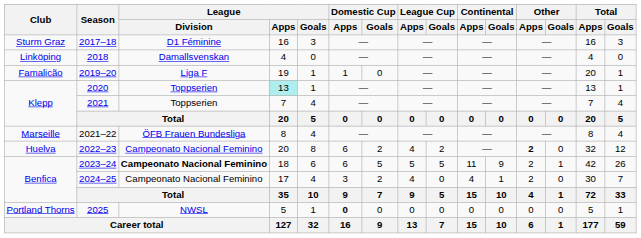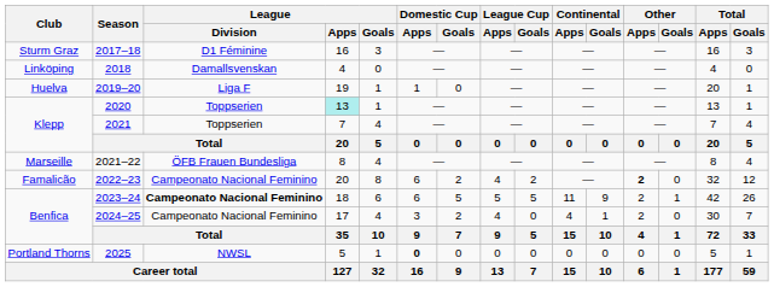2019–20 | Club: Famalicão -> Huelva
2022–23 | Club: Huelva -> Famalicão
